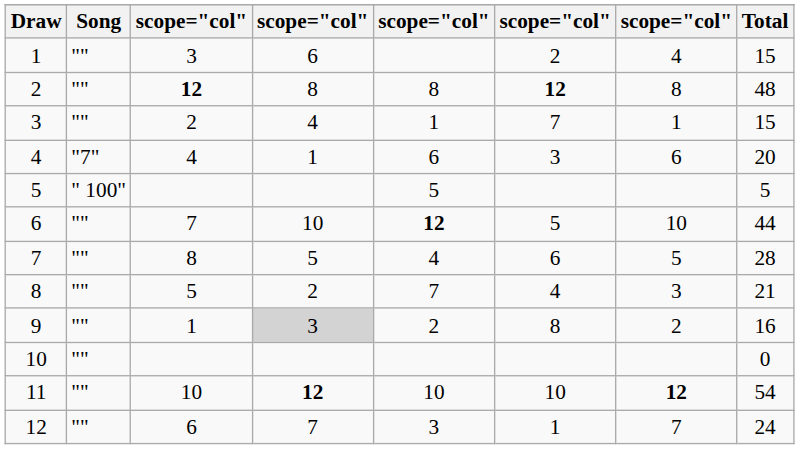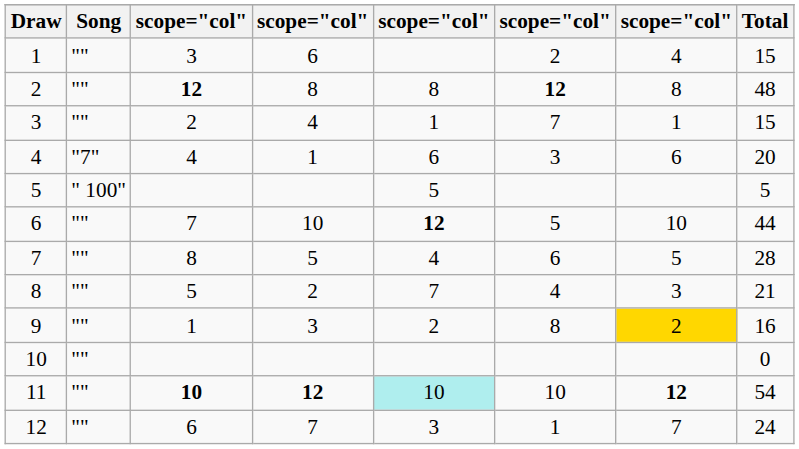9 | column 4: lightgrey background -> no background
9 | column 7: no background -> gold background
11 | column 3: normal -> bold
11 | column 5: no background -> paleturquoise background
